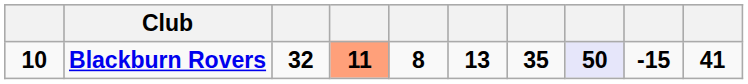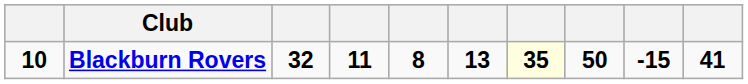Blackburn Rovers | column 4: lightsalmon background -> no background
Blackburn Rovers | column 7: no background -> lightyellow background
Blackburn Rovers | column 8: lavender background -> no background
